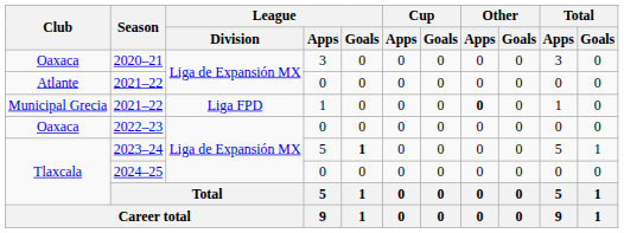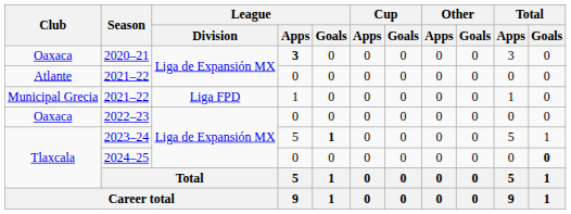2020–21 | League / Apps: normal -> bold
Municipal Grecia / 2021–22 | Other / Apps: bold -> normal
2024–25 | Total / Goals: normal -> bold
